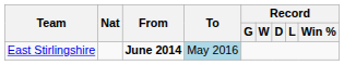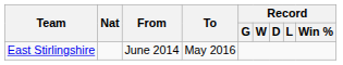East Stirlingshire | From: bold -> normal
East Stirlingshire | To: lightblue background -> no background
